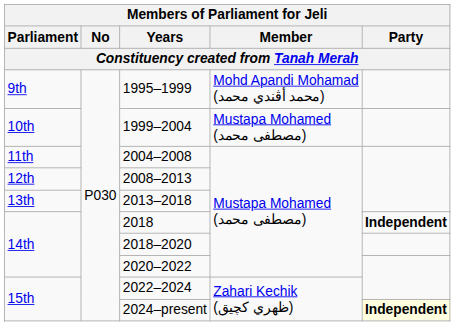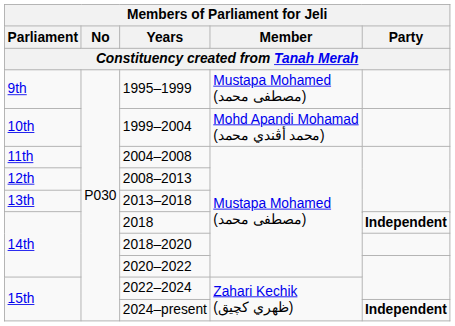1995–1999 | Member: Mohd Apandi Mohamad (محمد أڤندي محمد) -> Mustapa Mohamed (مصطفى محمد)
1999–2004 | Member: Mustapa Mohamed (مصطفى محمد) -> Mohd Apandi Mohamad (محمد أڤندي محمد)
2024–present | Party: lightyellow background -> no background
